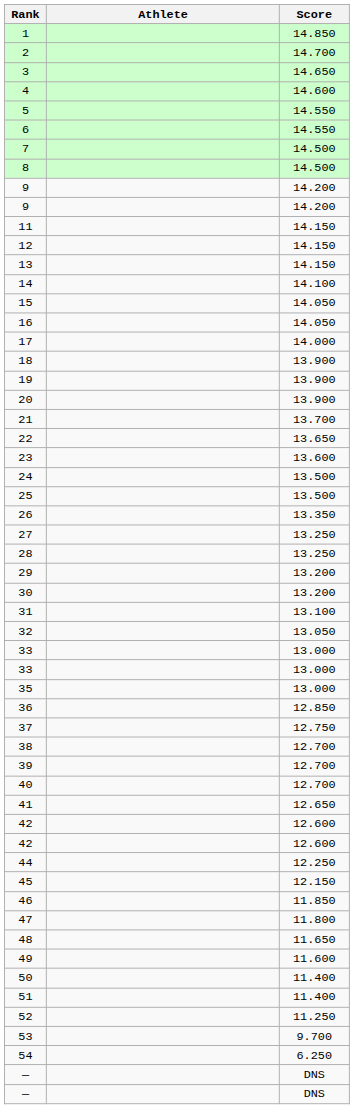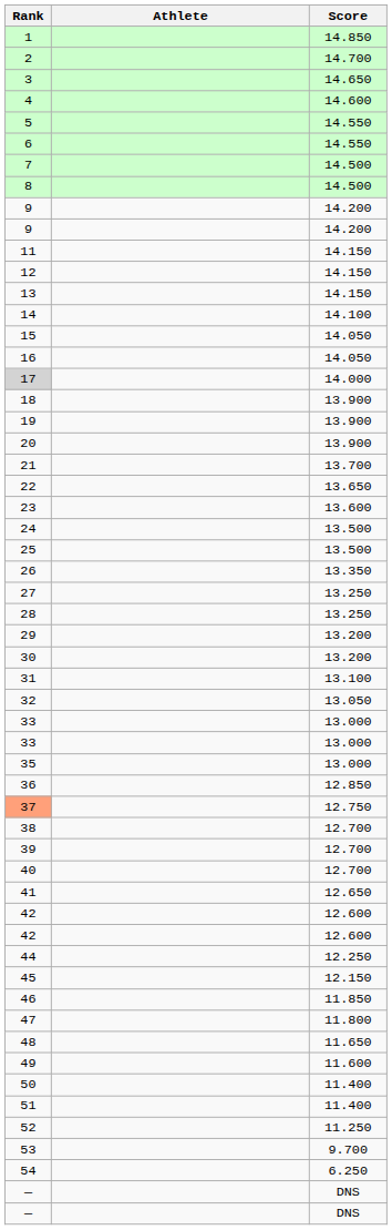17 | Rank: no background -> lightgrey background
37 | Rank: no background -> lightsalmon background
